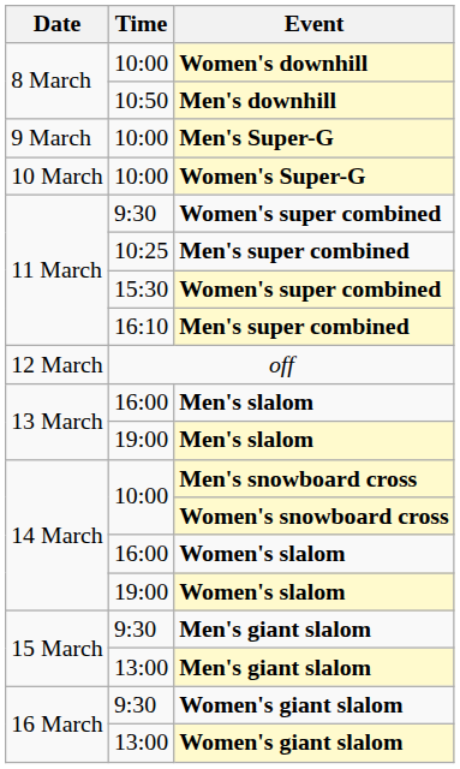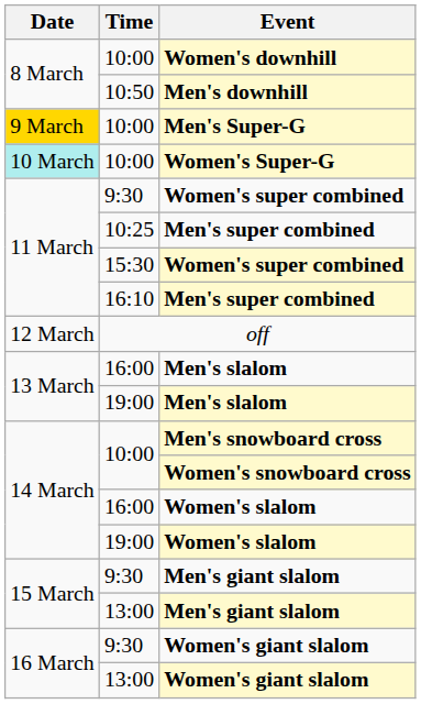Men's Super-G | Date: no background -> gold background
Women's Super-G | Date: no background -> paleturquoise background
